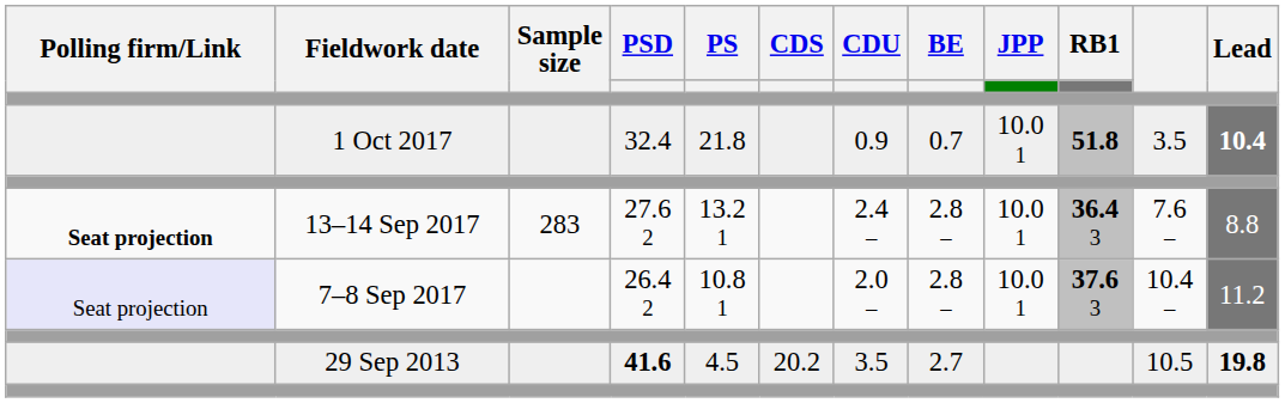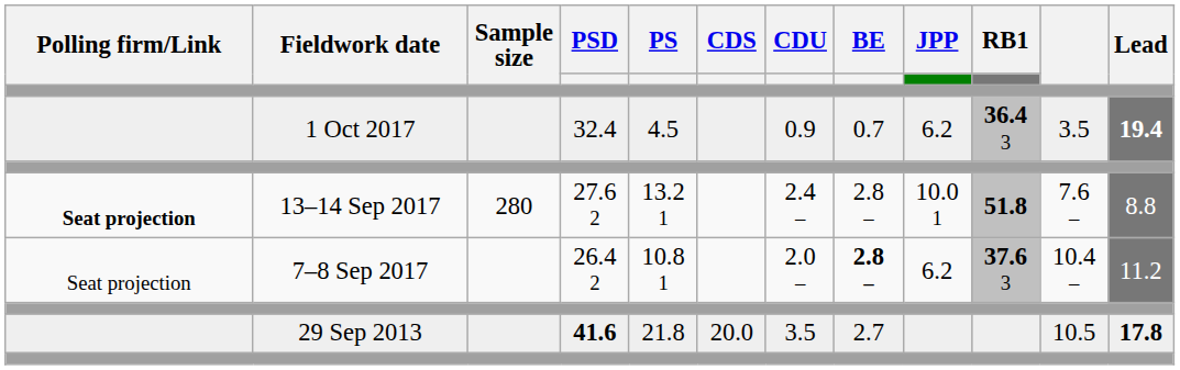1 Oct 2017 | PS: 21.8 -> 4.5
1 Oct 2017 | JPP: 10.0 1 -> 6.2
1 Oct 2017 | RB1: 51.8 -> 36.4 3
1 Oct 2017 | Lead: 10.4 -> 19.4
13–14 Sep 2017 | Sample size: 283 -> 280
13–14 Sep 2017 | RB1: 36.4 3 -> 51.8
7–8 Sep 2017 | Polling firm/Link: lavender background -> no background
7–8 Sep 2017 | BE: normal -> bold
7–8 Sep 2017 | JPP: 10.0 1 -> 6.2
29 Sep 2013 | PS: 4.5 -> 21.8
29 Sep 2013 | CDS: 20.2 -> 20.0
29 Sep 2013 | Lead: 19.8 -> 17.8
